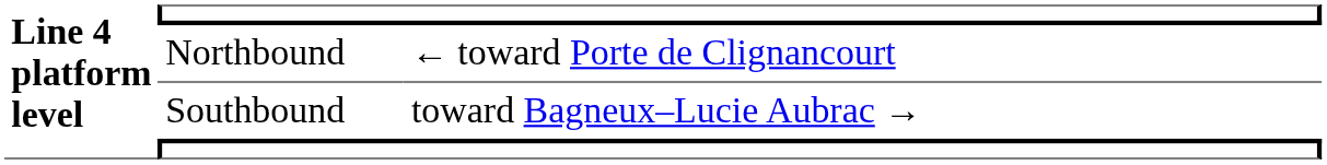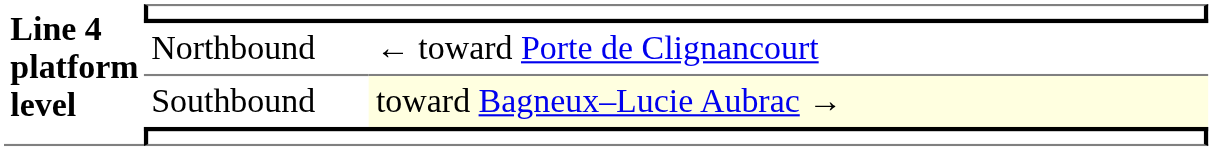Southbound | column 3: no background -> lightyellow background
